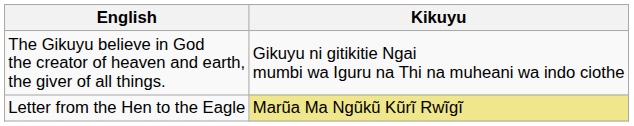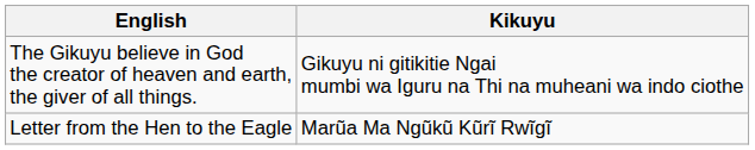Letter from the Hen to the Eagle | Kikuyu: khaki background -> no background
